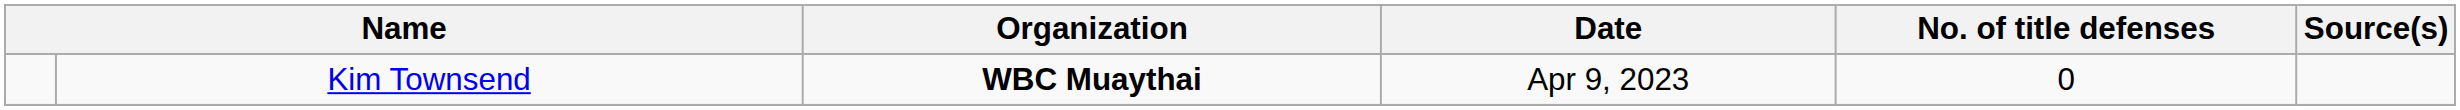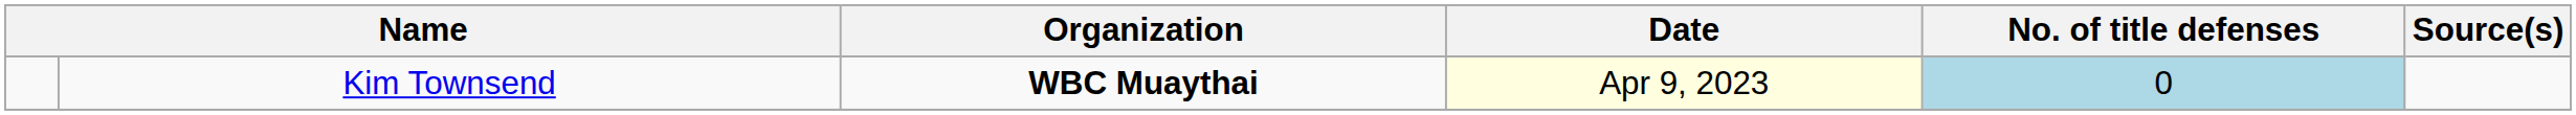Kim Townsend | Date: no background -> lightyellow background
Kim Townsend | No. of title defenses: no background -> lightblue background
